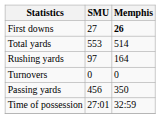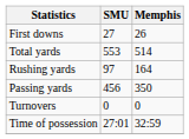First downs | Memphis: bold -> normal
rows swapped: Passing yards <-> Turnovers
